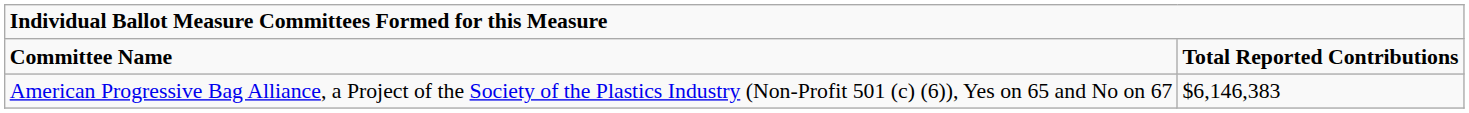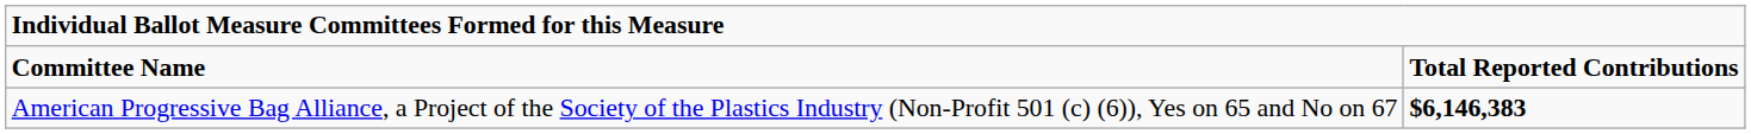row 3 | column 2: normal -> bold
